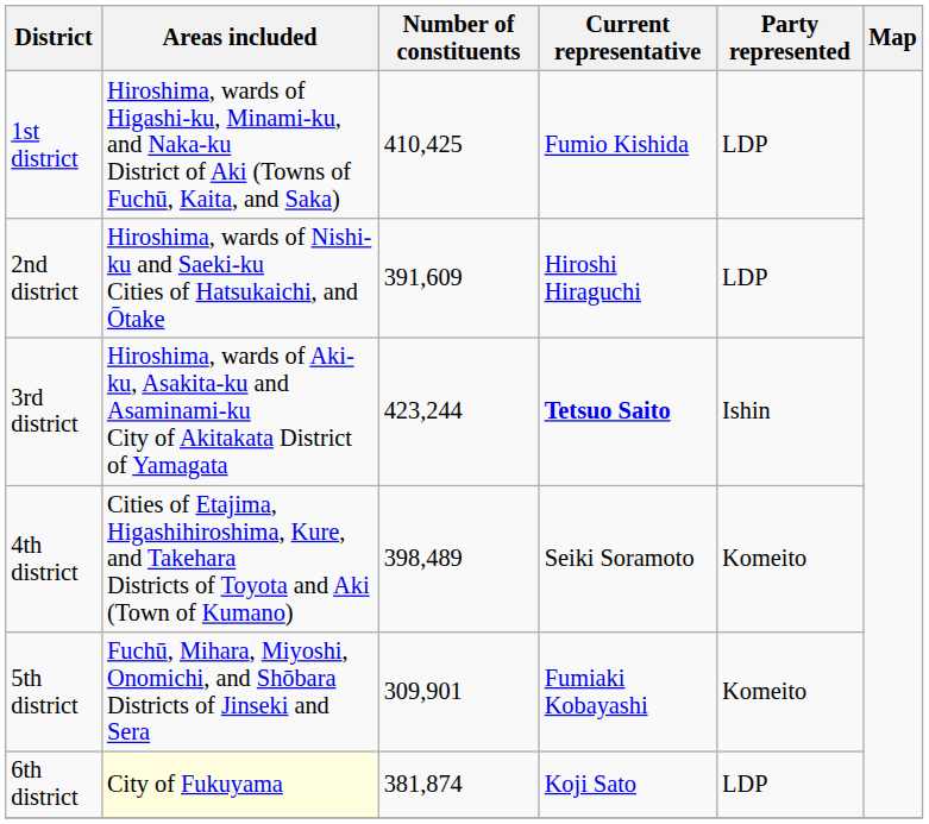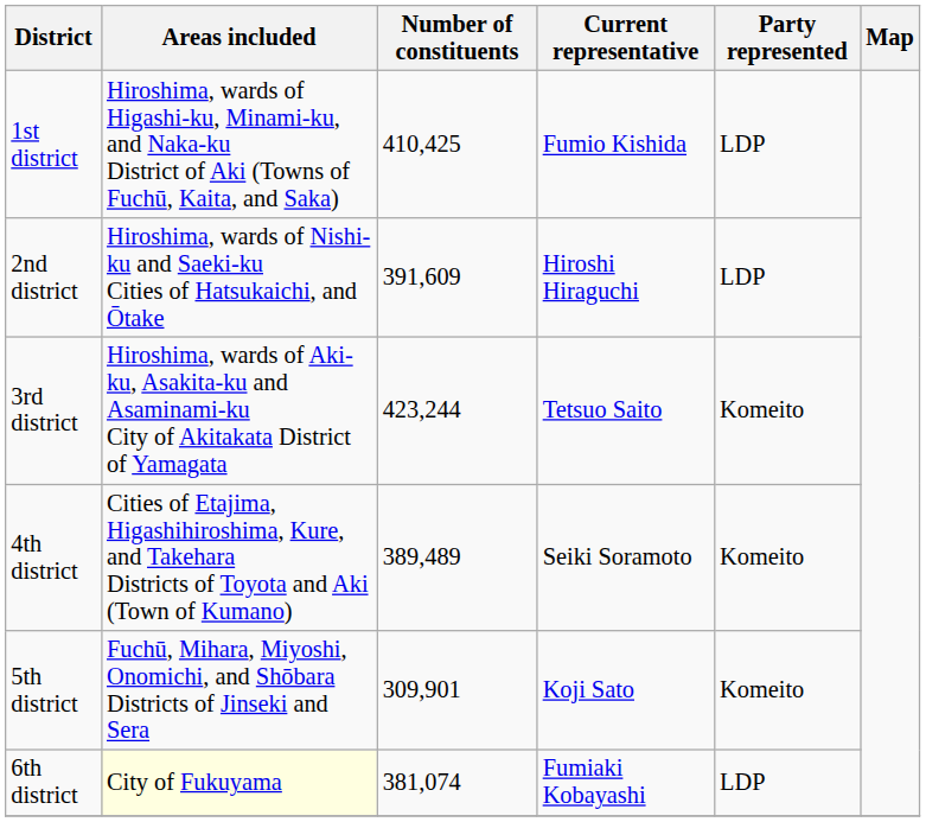3rd district | Current representative: bold -> normal
3rd district | Party represented: Ishin -> Komeito
4th district | Number of constituents: 398,489 -> 389,489
5th district | Current representative: Fumiaki Kobayashi -> Koji Sato
6th district | Number of constituents: 381,874 -> 381,074
6th district | Current representative: Koji Sato -> Fumiaki Kobayashi
